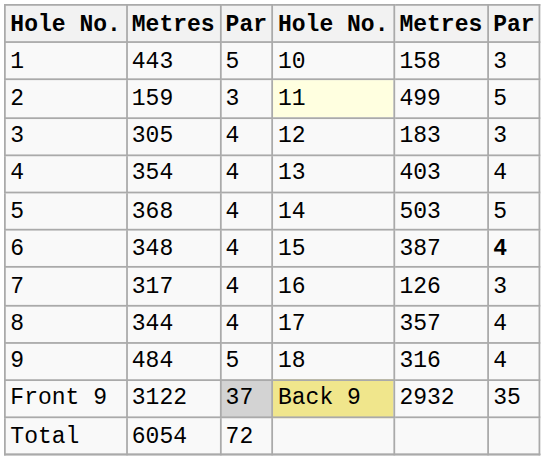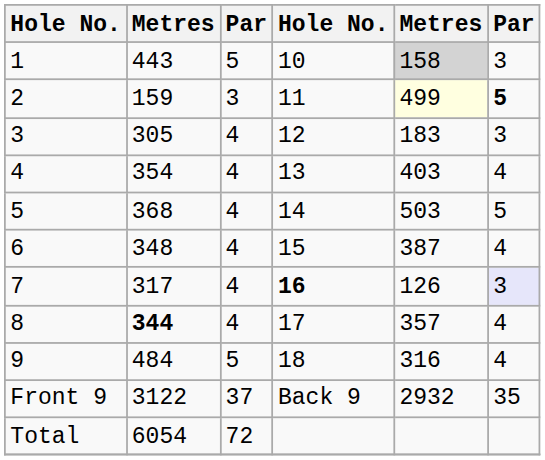1 | column 5: no background -> lightgrey background
2 | column 4: lightyellow background -> no background
2 | column 5: no background -> lightyellow background
2 | column 6: normal -> bold
6 | column 6: bold -> normal
7 | column 4: normal -> bold
7 | column 6: no background -> lavender background
8 | column 2: normal -> bold
Front 9 | column 3: lightgrey background -> no background
Front 9 | column 4: khaki background -> no background
